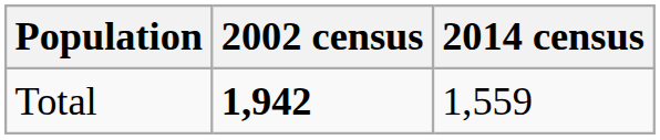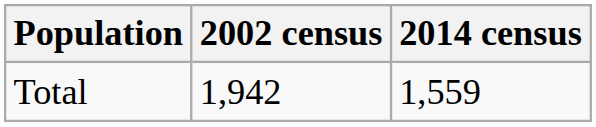row 2 | 2002 census: bold -> normal
